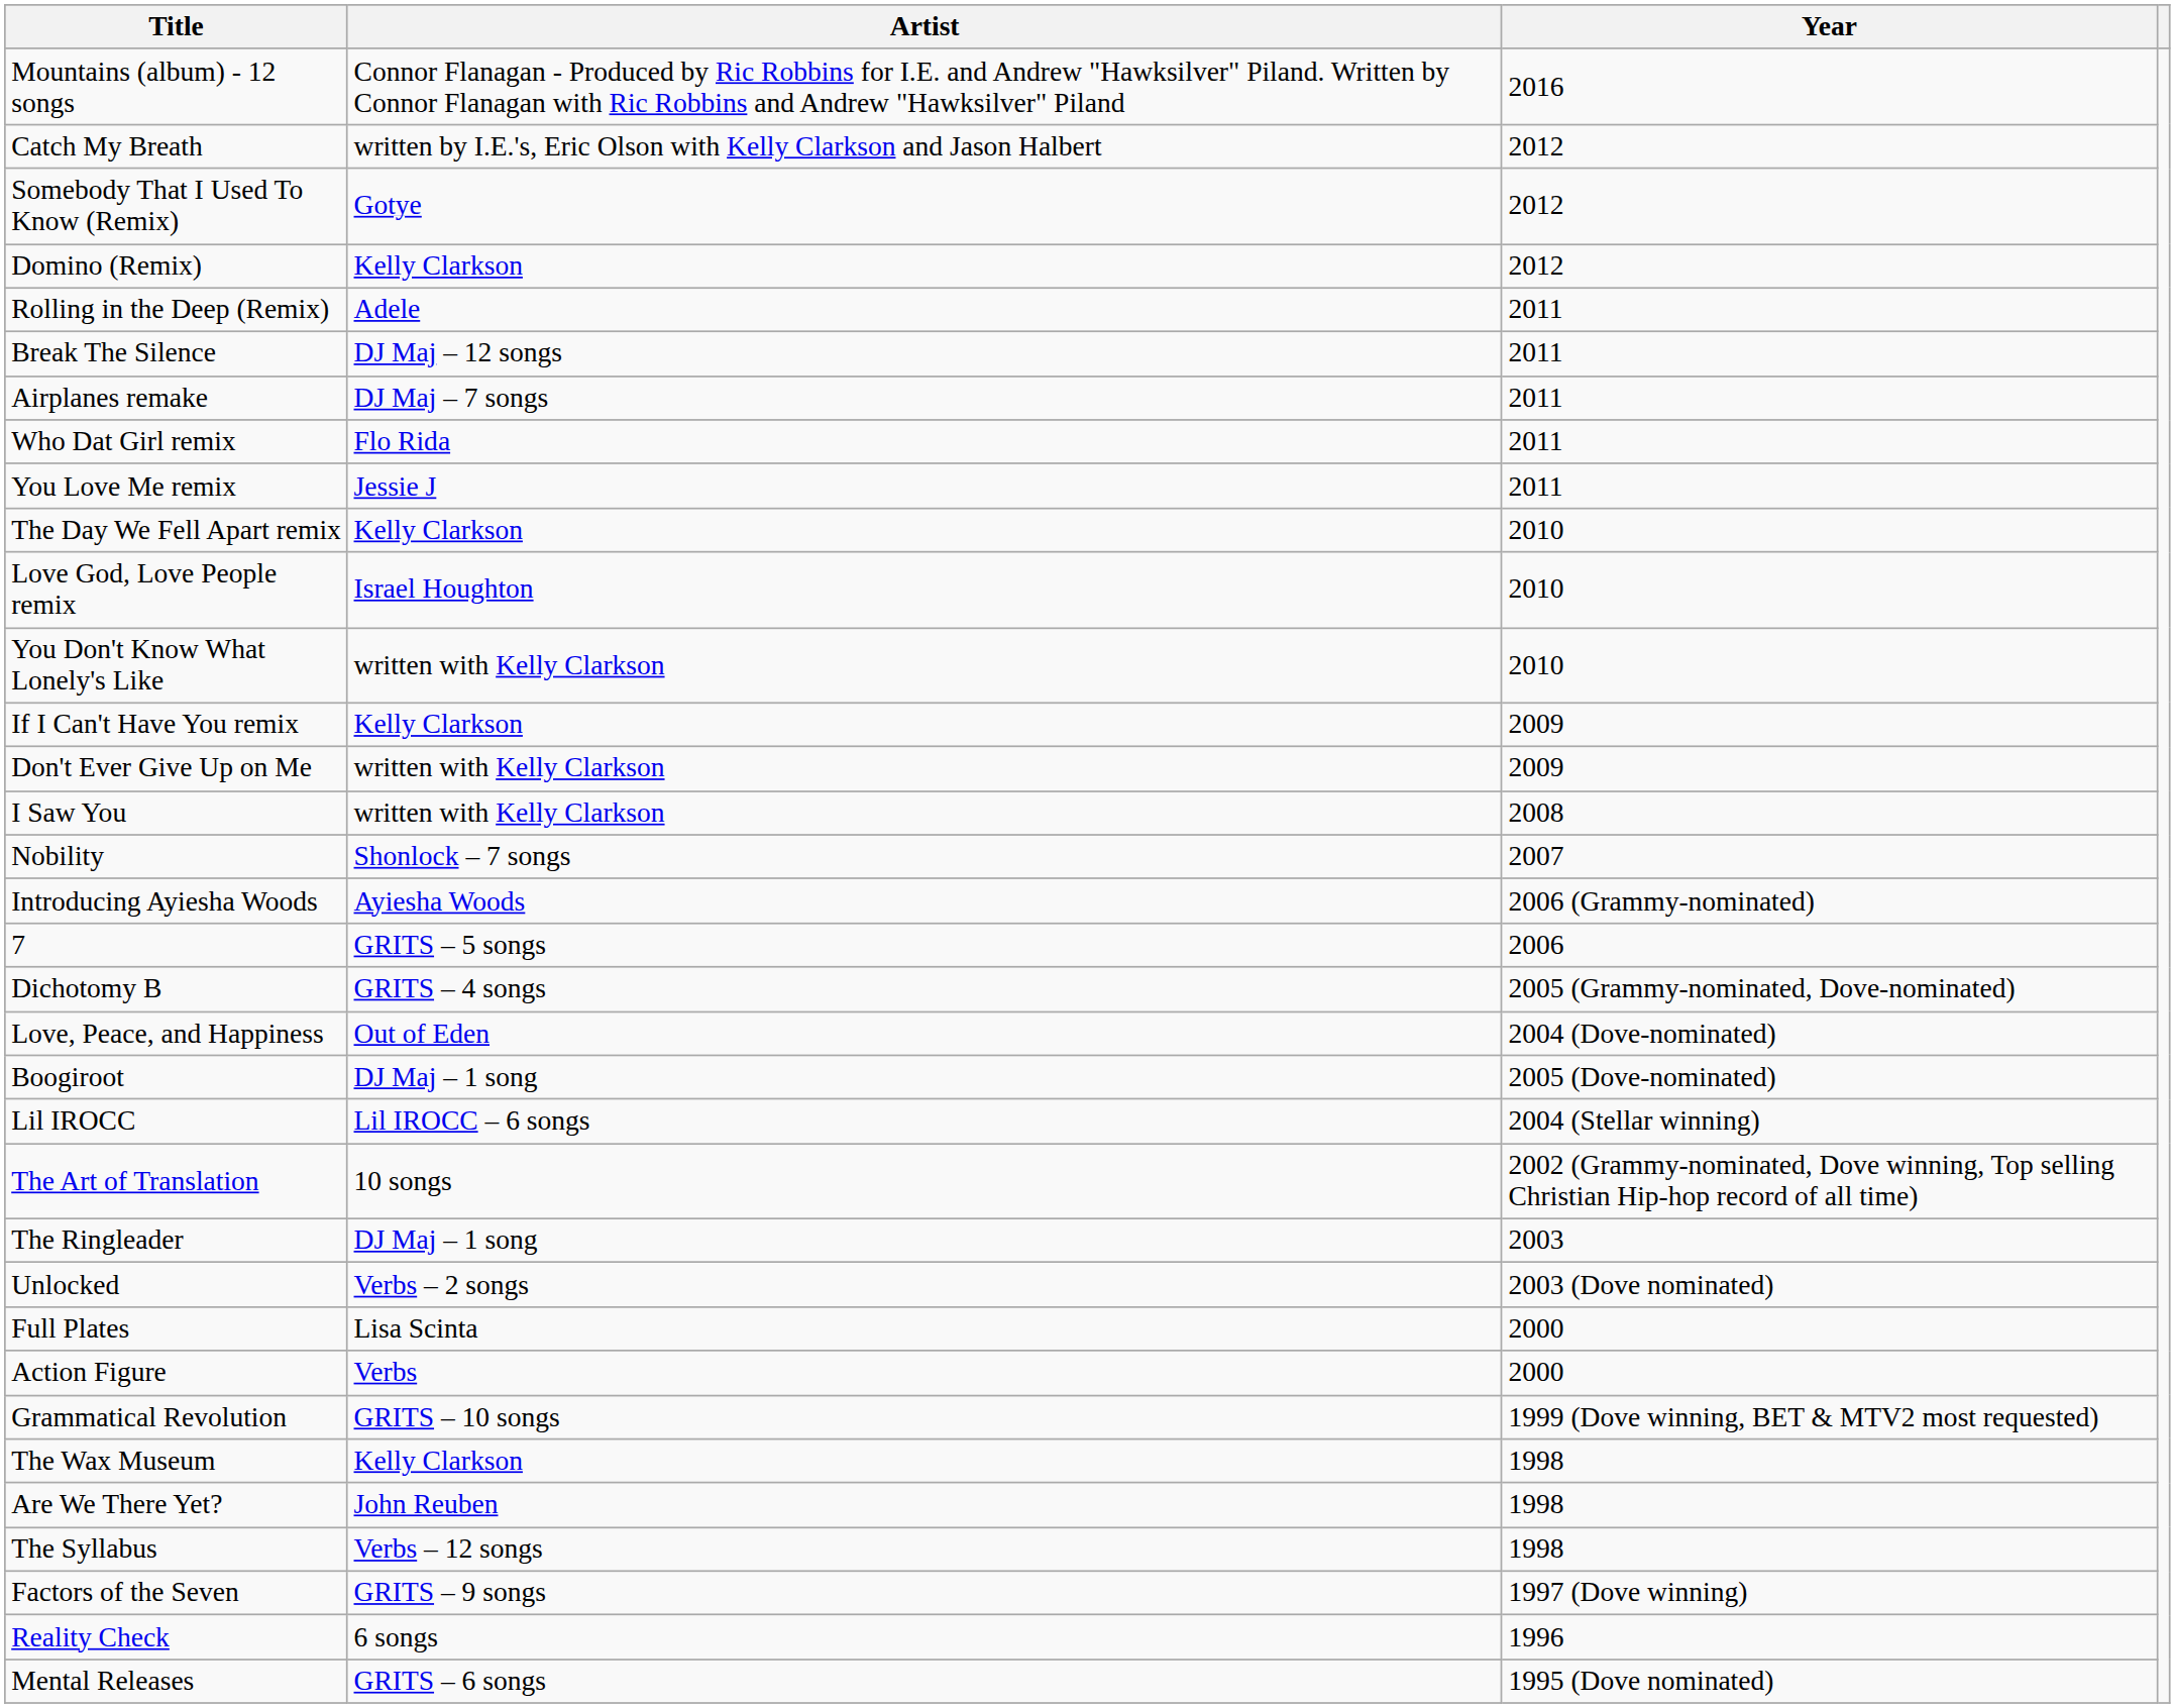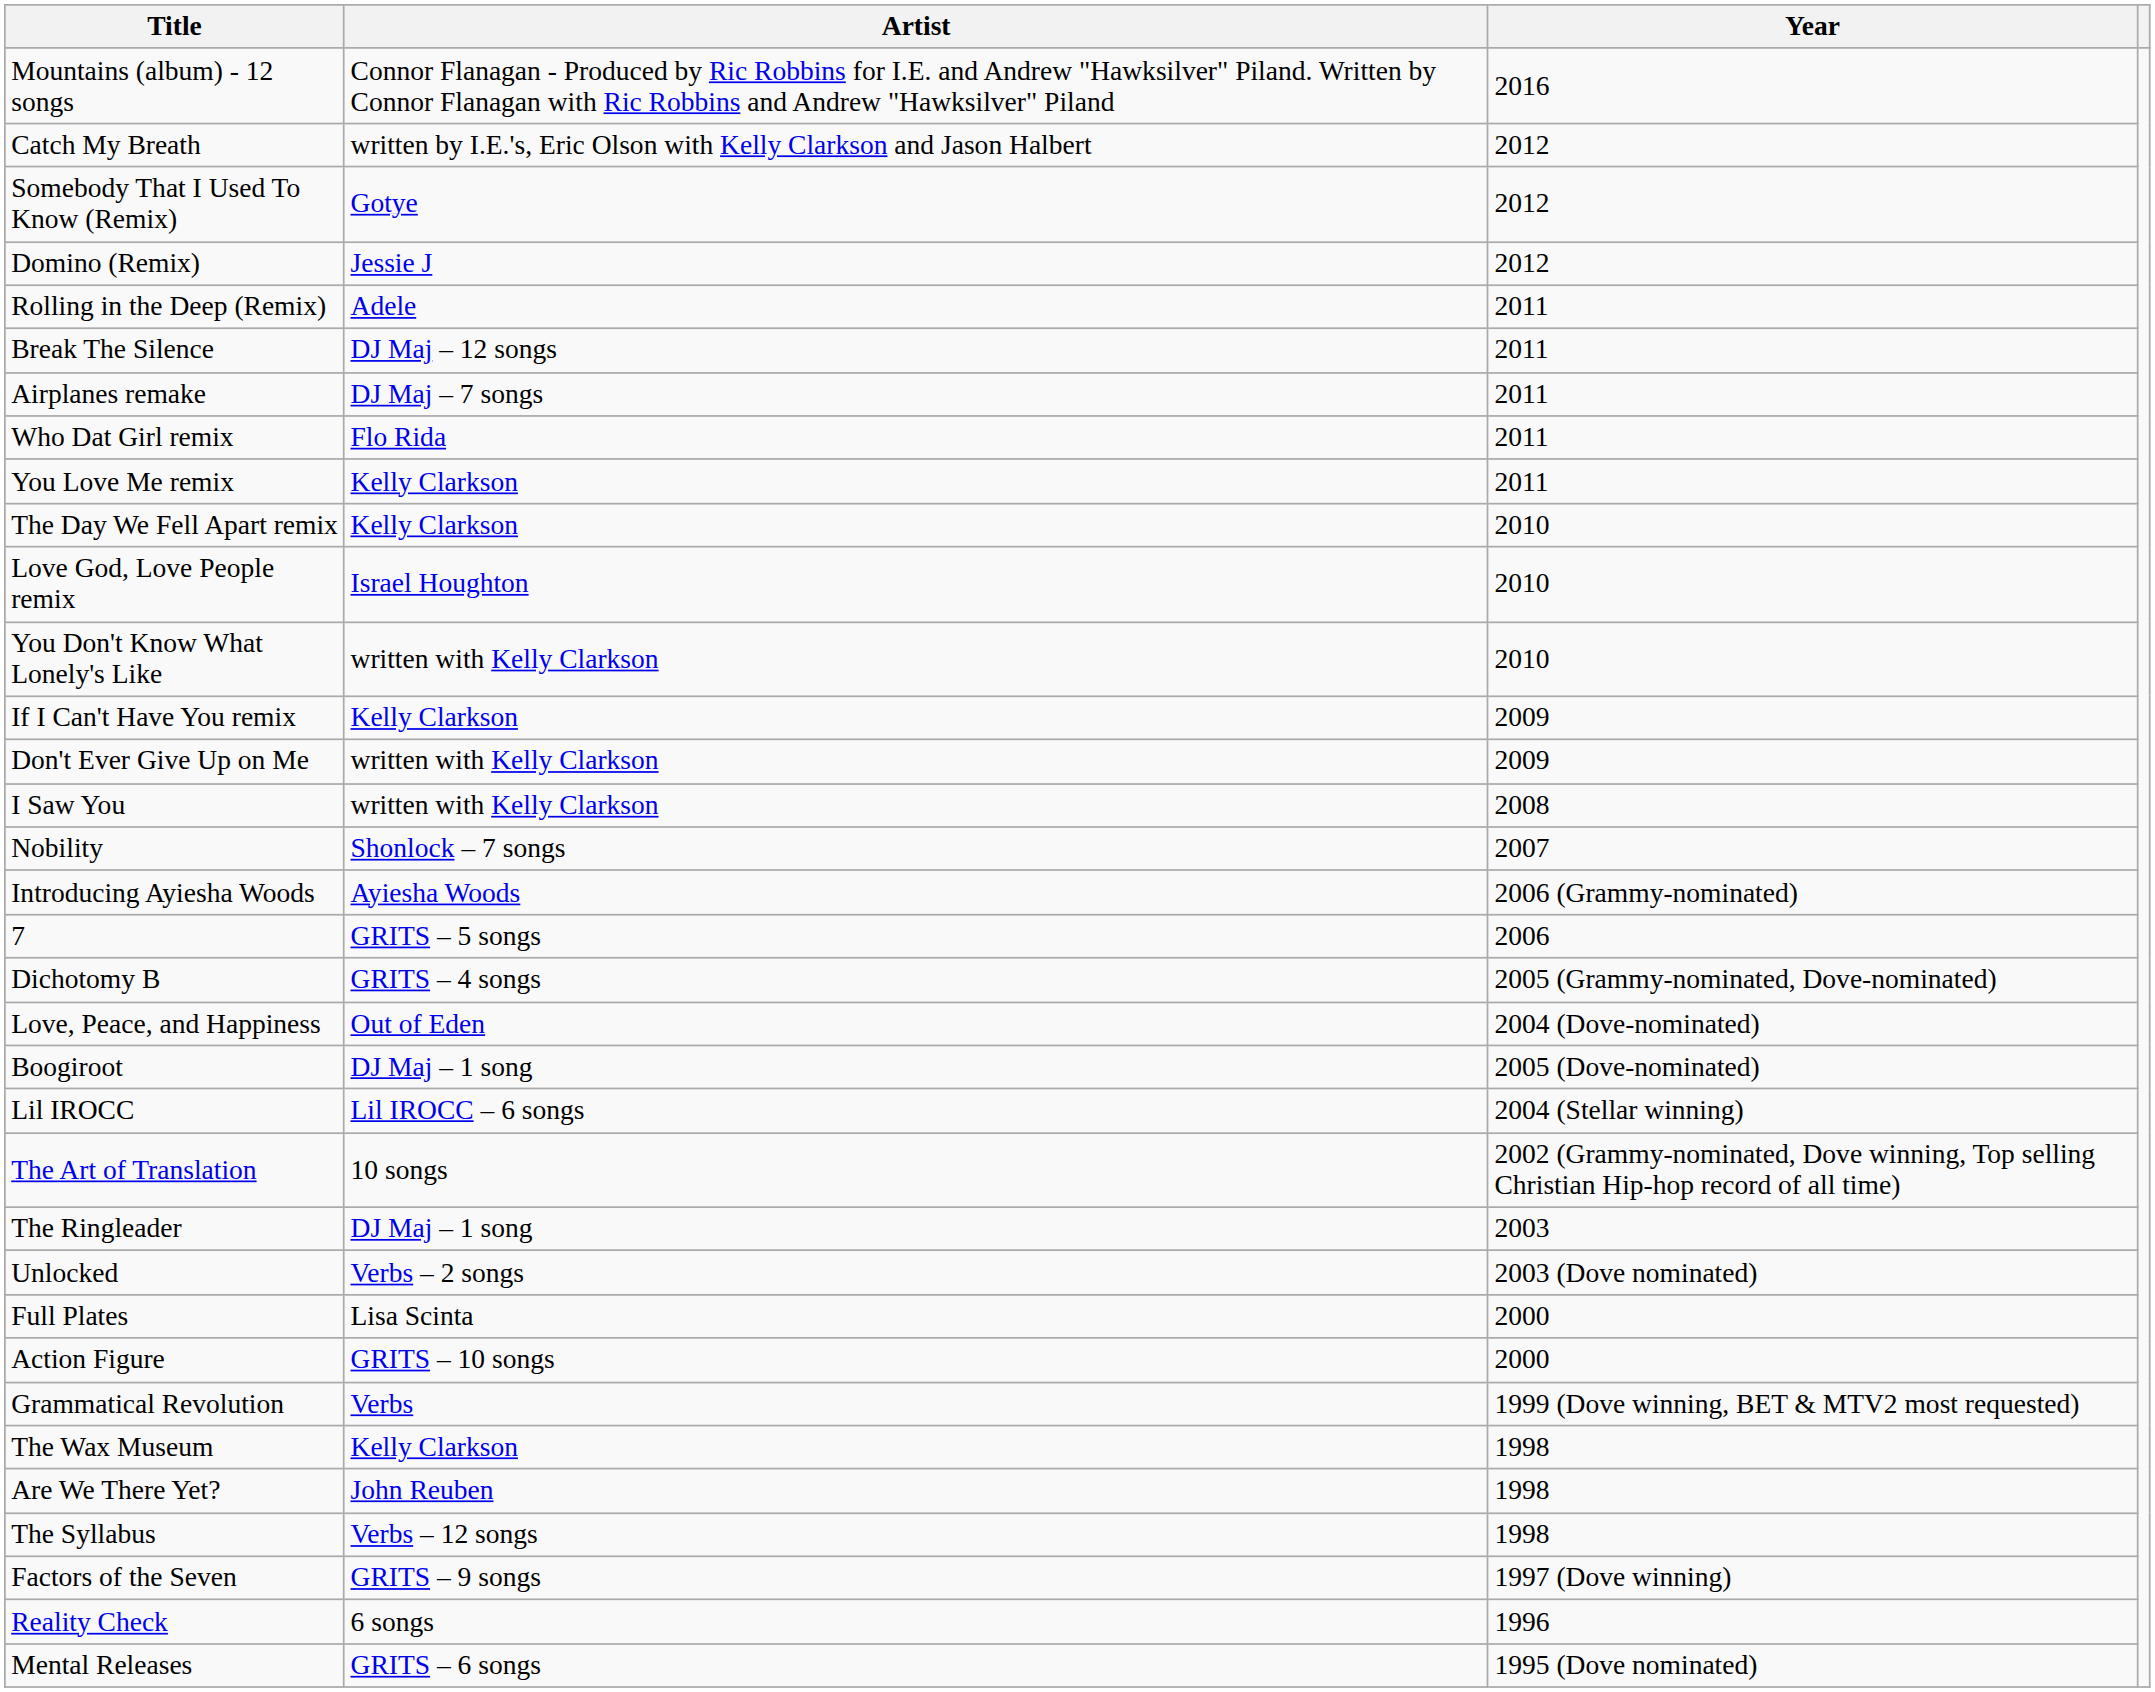Domino (Remix) | Artist: Kelly Clarkson -> Jessie J
You Love Me remix | Artist: Jessie J -> Kelly Clarkson
Action Figure | Artist: Verbs -> GRITS – 10 songs
Grammatical Revolution | Artist: GRITS – 10 songs -> Verbs
